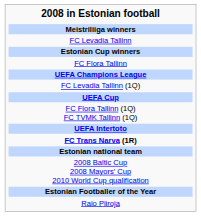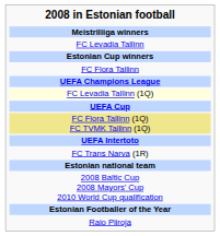FC Levadia Tallinn (1Q) | 2008 in Estonian football: no background -> lightyellow background
FC Flora Tallinn (1Q) FC TVMK Tallinn (1Q) | 2008 in Estonian football: no background -> khaki background
FC Trans Narva (1R) | 2008 in Estonian football: bold -> normal
